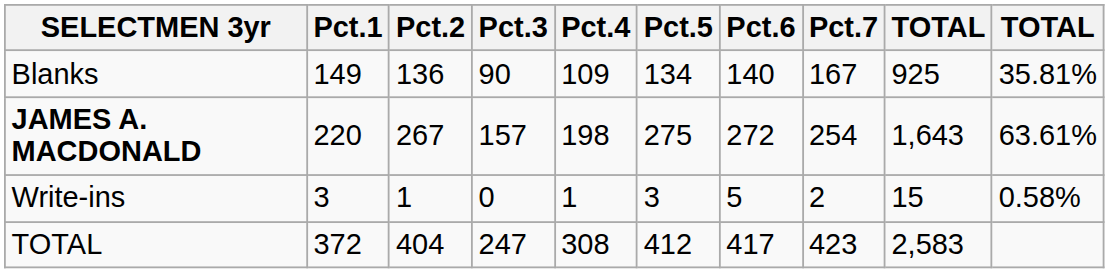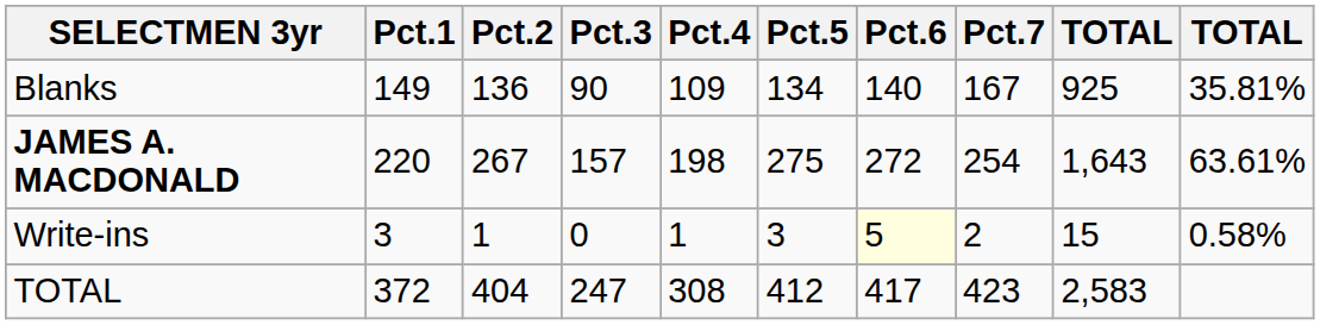Write-ins | Pct.6: no background -> lightyellow background
